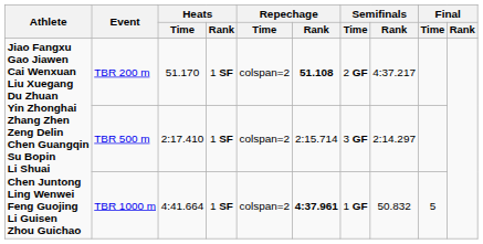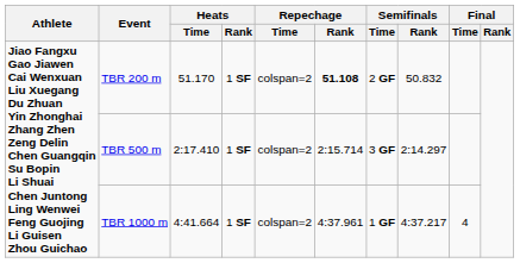TBR 200 m | Semifinals / Rank: 4:37.217 -> 50.832
TBR 1000 m | Repechage / Rank: bold -> normal
TBR 1000 m | Semifinals / Rank: 50.832 -> 4:37.217
TBR 1000 m | Final / Time: 5 -> 4
